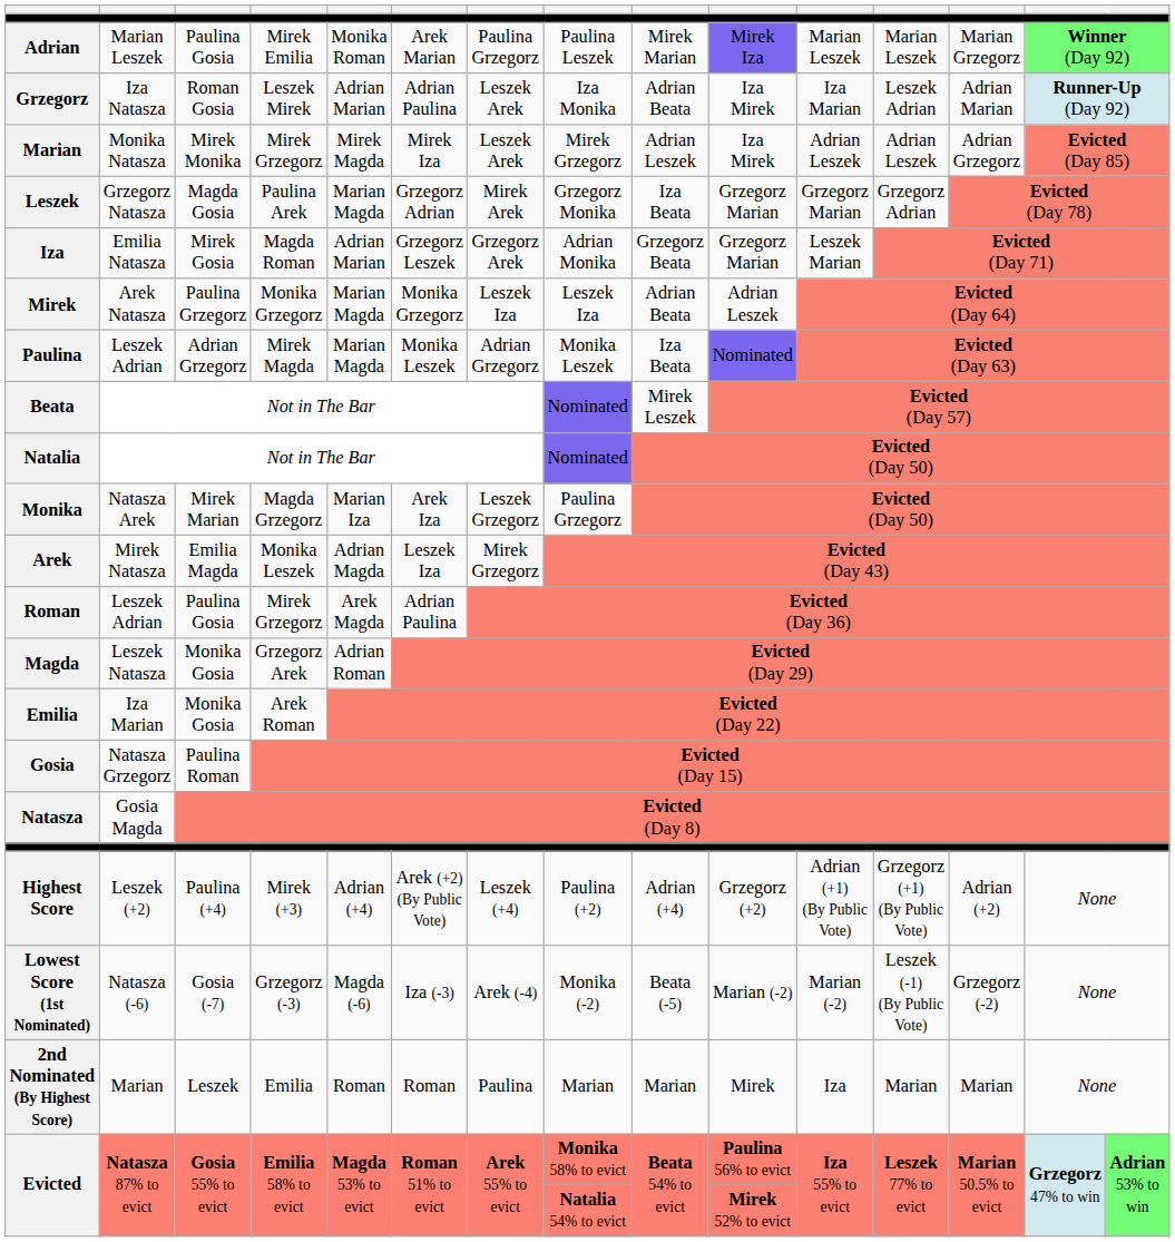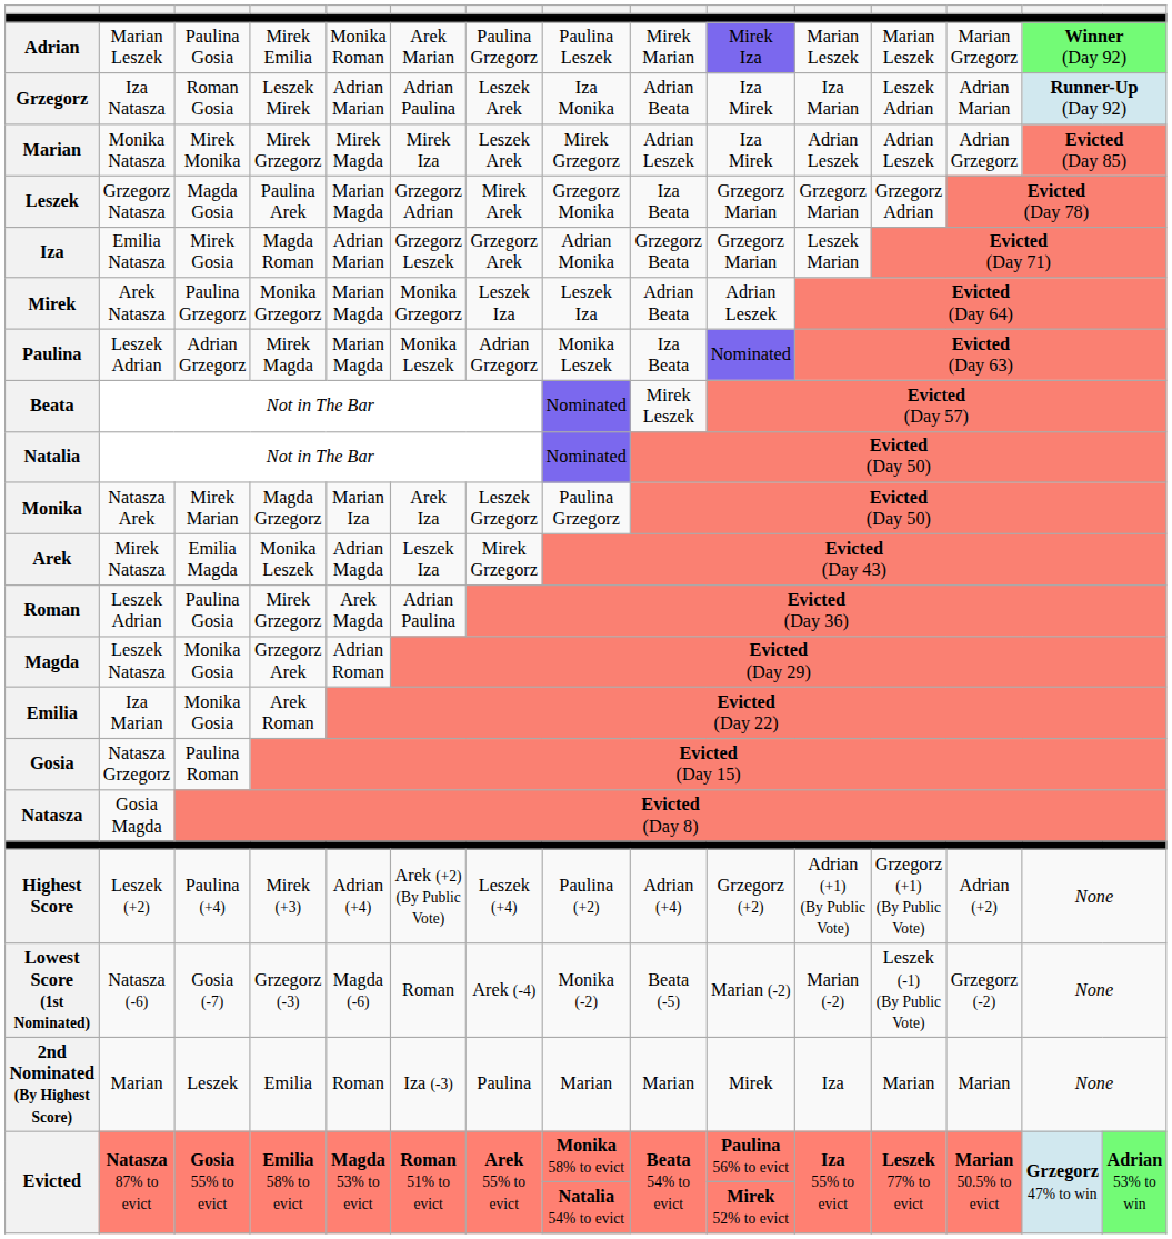Lowest Score (1st Nominated) | column 6: Iza (-3) -> Roman
2nd Nominated (By Highest Score) | column 6: Roman -> Iza (-3)
